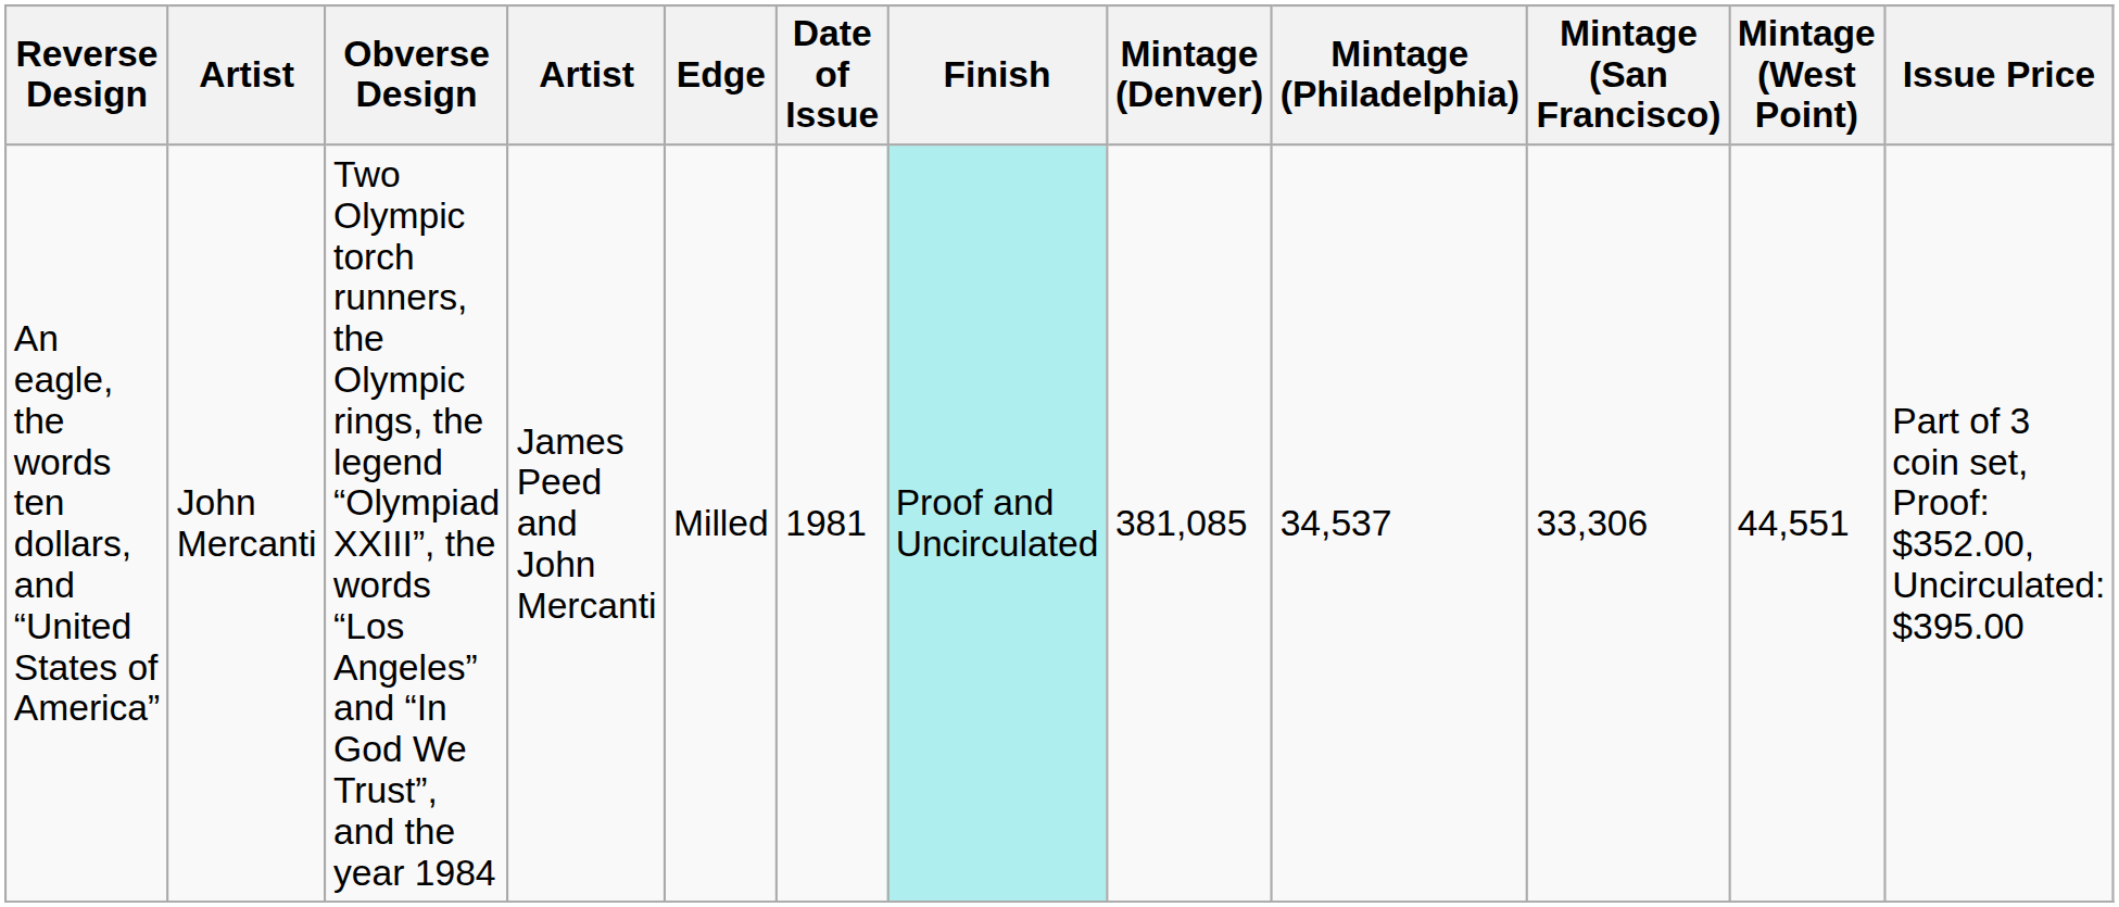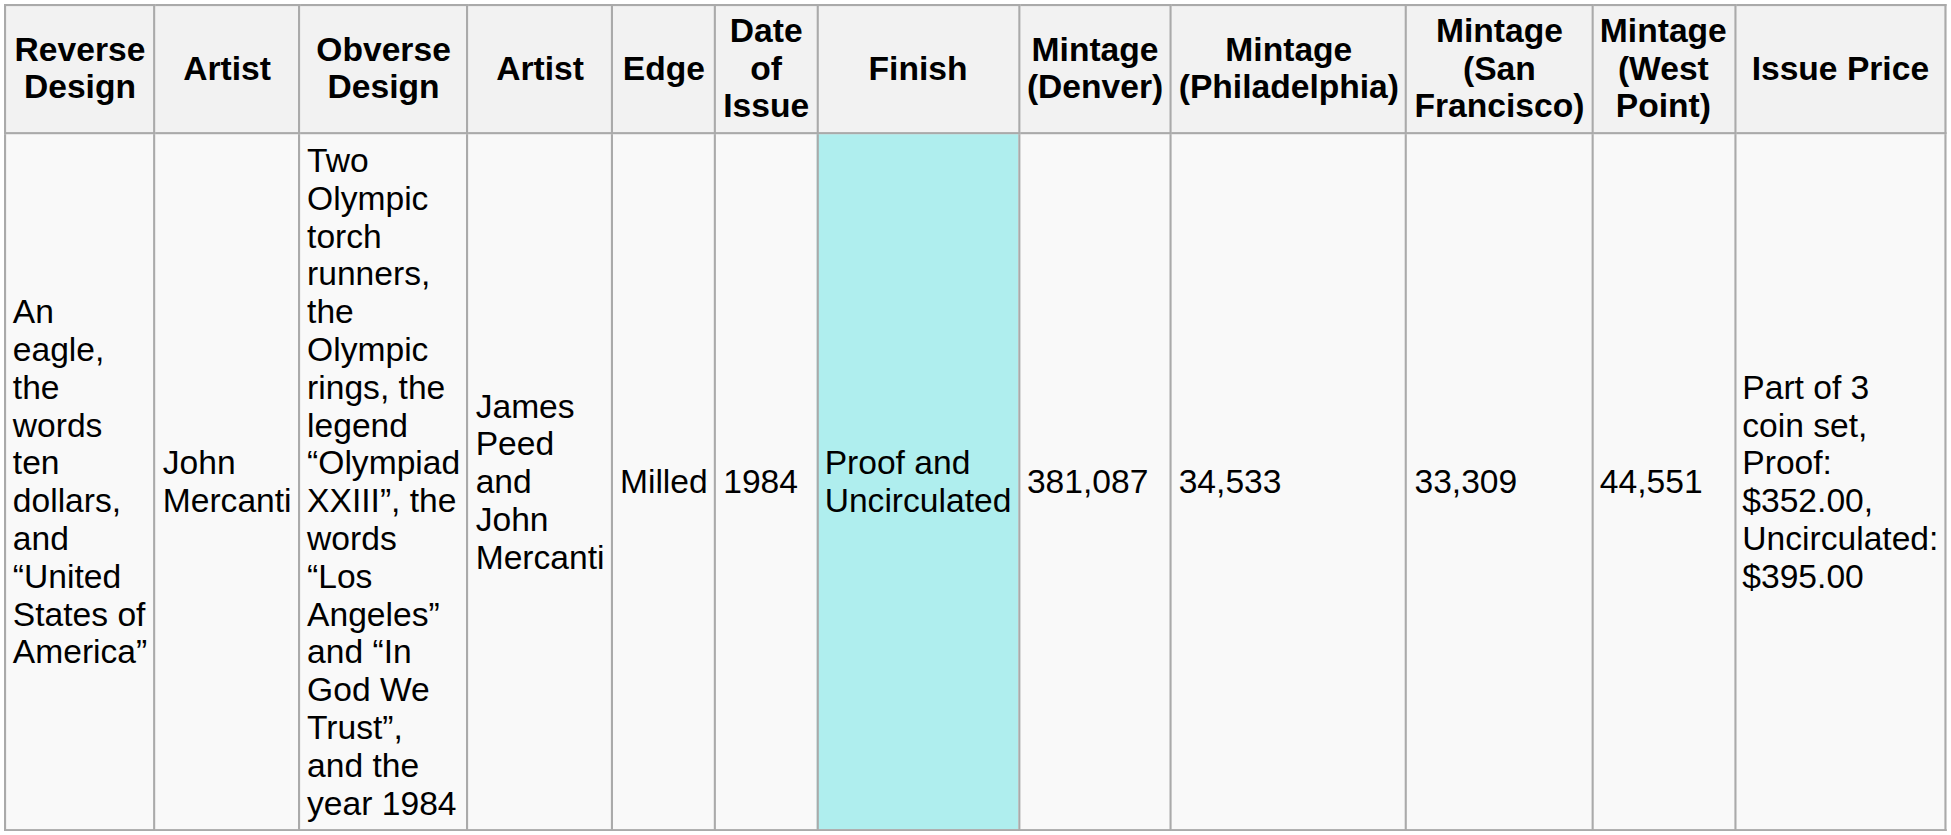row 2 | Date of Issue: 1981 -> 1984
row 2 | Mintage (Denver): 381,085 -> 381,087
row 2 | Mintage (Philadelphia): 34,537 -> 34,533
row 2 | Mintage (San Francisco): 33,306 -> 33,309
